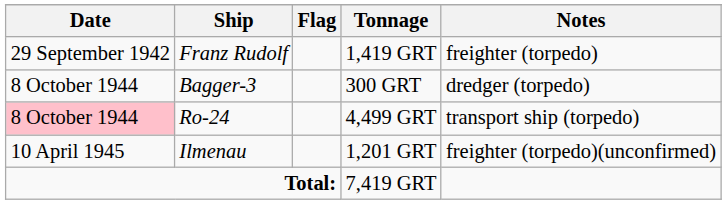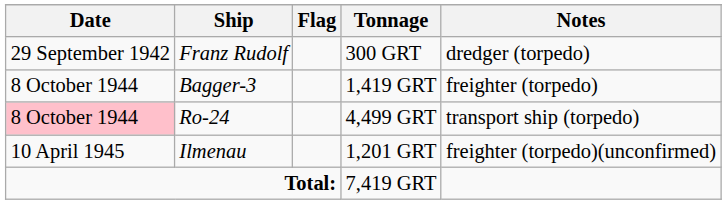Franz Rudolf | Tonnage: 1,419 GRT -> 300 GRT
Franz Rudolf | Notes: freighter (torpedo) -> dredger (torpedo)
Bagger-3 | Tonnage: 300 GRT -> 1,419 GRT
Bagger-3 | Notes: dredger (torpedo) -> freighter (torpedo)
